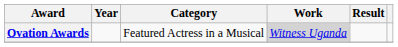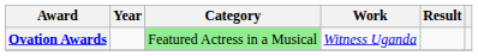Ovation Awards | Category: no background -> lightgreen background
Ovation Awards | Work: lightgrey background -> no background
